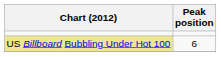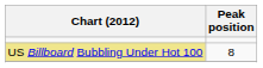row 3 | Peak position: 6 -> 8
